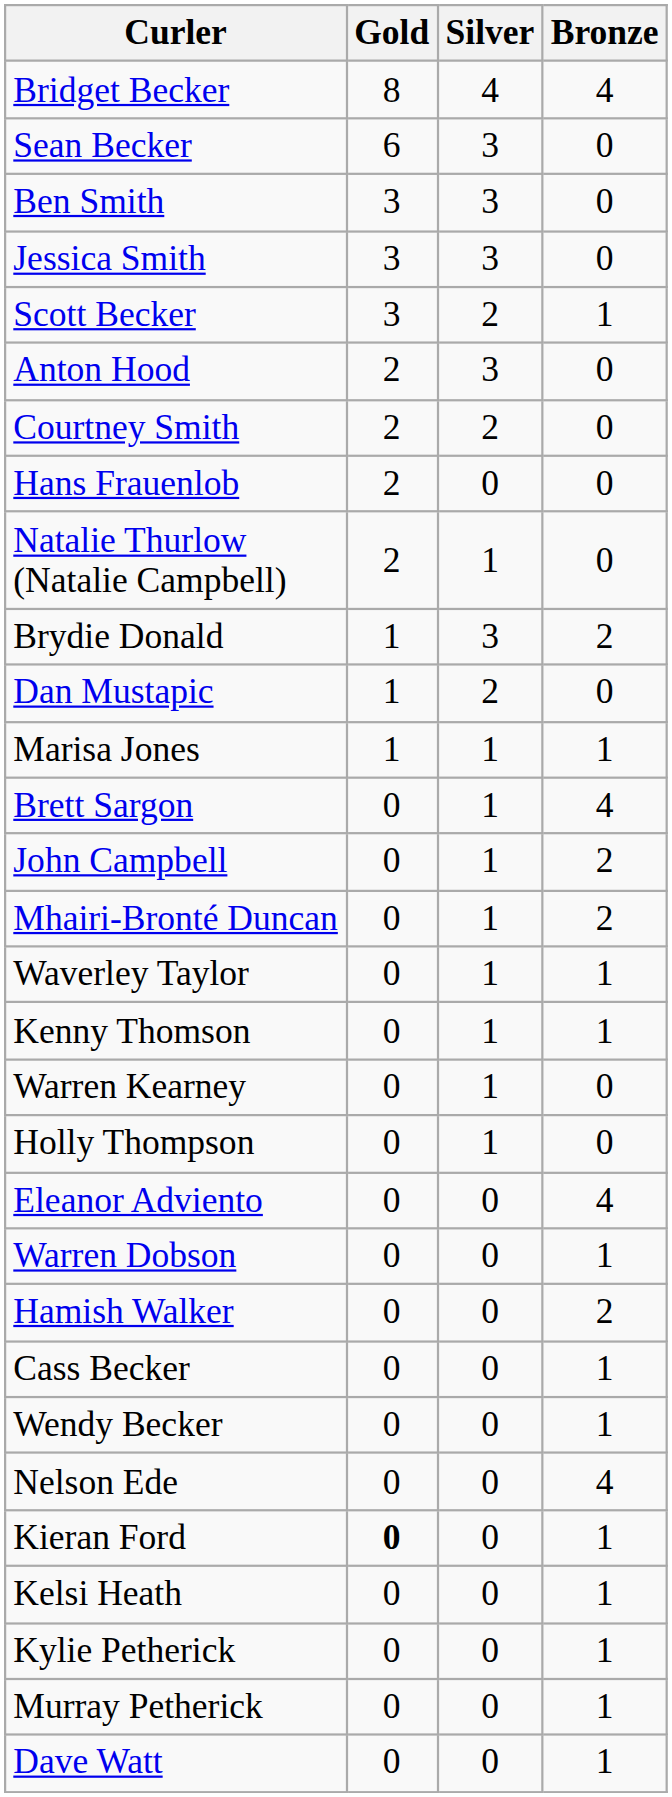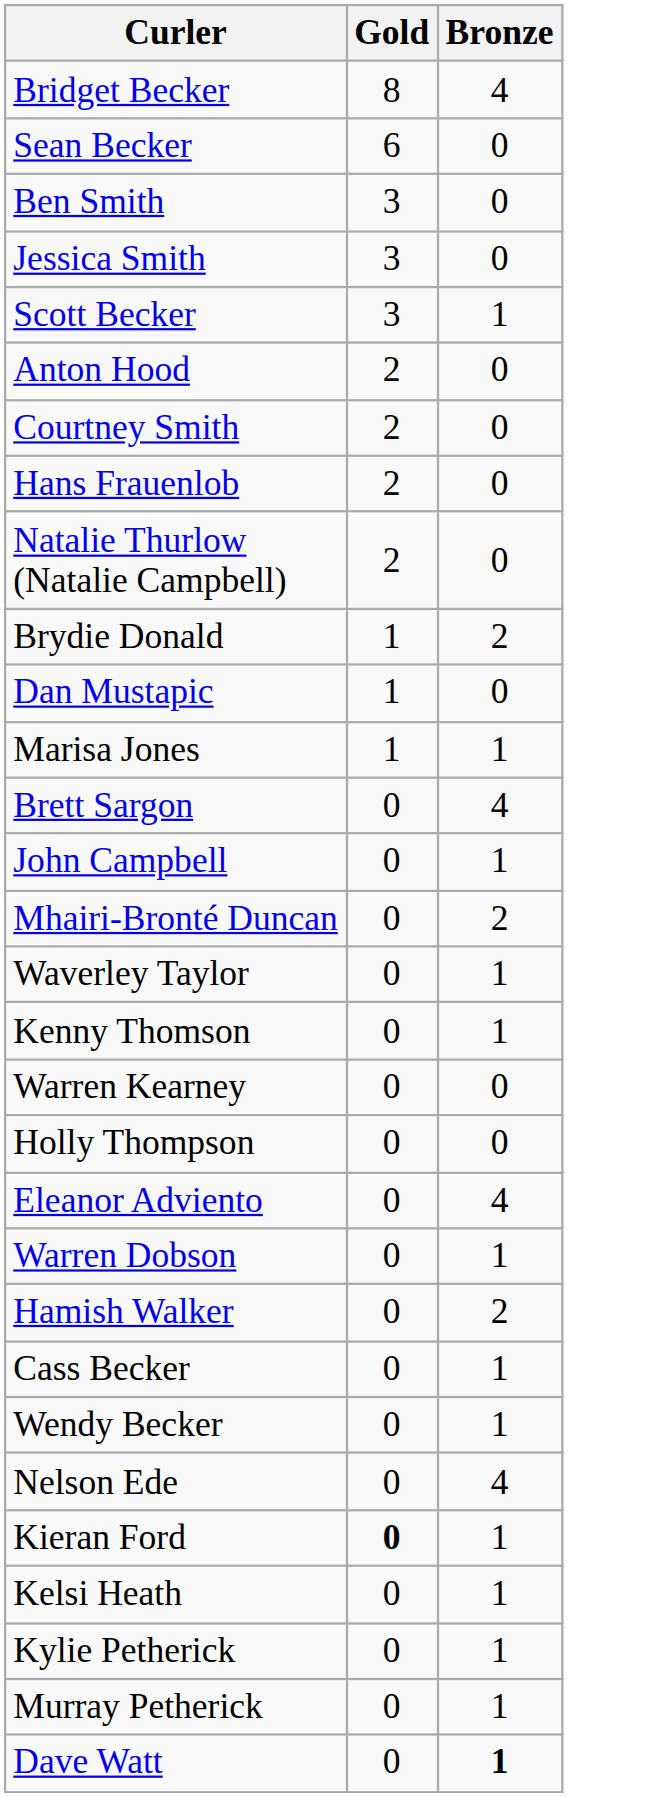- column: Silver | 4 | 3 | 3 | 3 | 2 | 3 | 2 | 0 | 1 | 3 | 2 | 1 | 1 | 1 | 1 | 1 | 1 | 1 | 1 | 0 | 0 | 0 | 0 | 0 | 0 | 0 | 0 | 0 | 0 | 0
John Campbell | Bronze: 2 -> 1
Dave Watt | Bronze: normal -> bold
